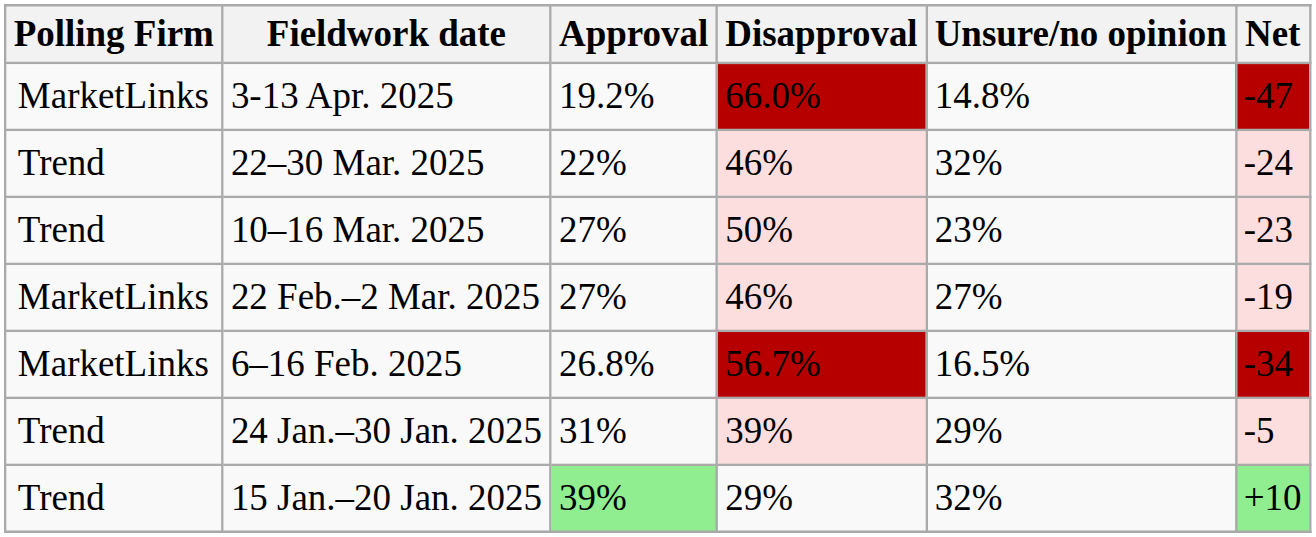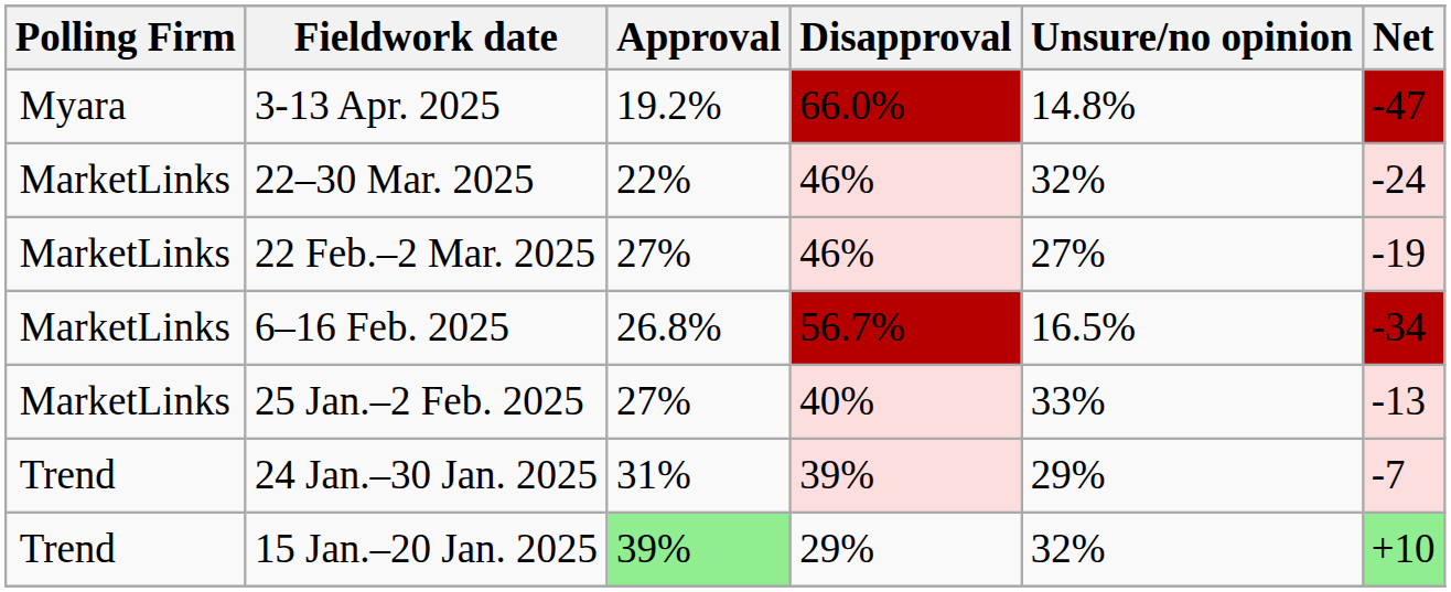3-13 Apr. 2025 | Polling Firm: MarketLinks -> Myara
22–30 Mar. 2025 | Polling Firm: Trend -> MarketLinks
- row: Trend | 10–16 Mar. 2025 | 27% | 50% | 23% | -23
+ row: MarketLinks | 25 Jan.–2 Feb. 2025 | 27% | 40% | 33% | -13
24 Jan.–30 Jan. 2025 | Net: -5 -> -7
